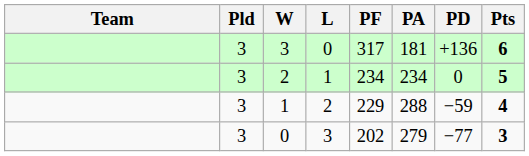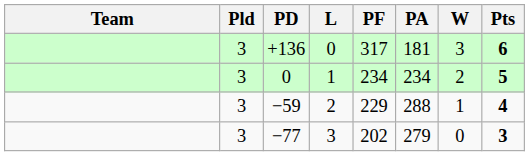columns swapped: W <-> PD
